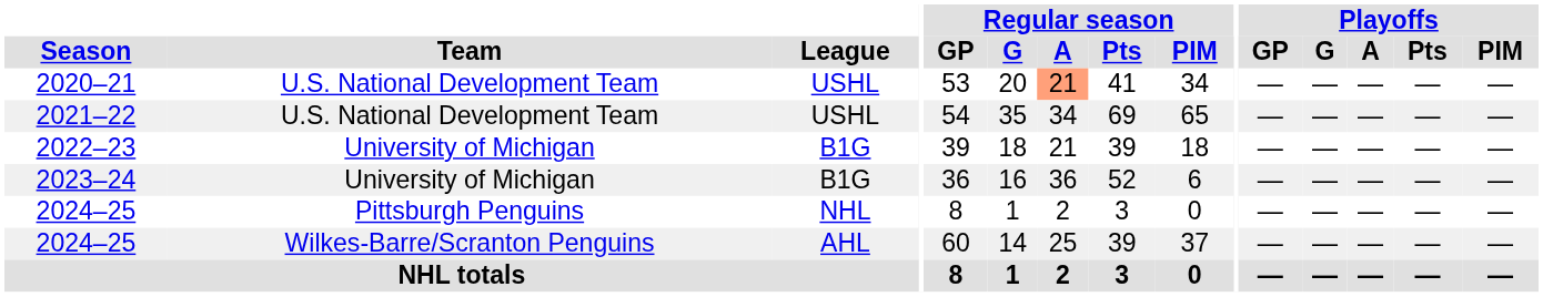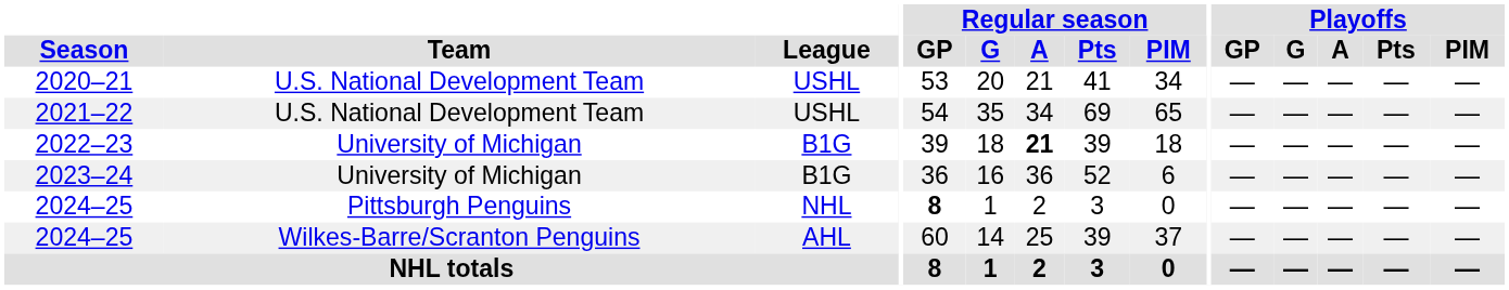2020–21 | Regular season / A: lightsalmon background -> no background
2022–23 | Regular season / A: normal -> bold
2024–25 / Pittsburgh Penguins | Regular season / GP: normal -> bold
